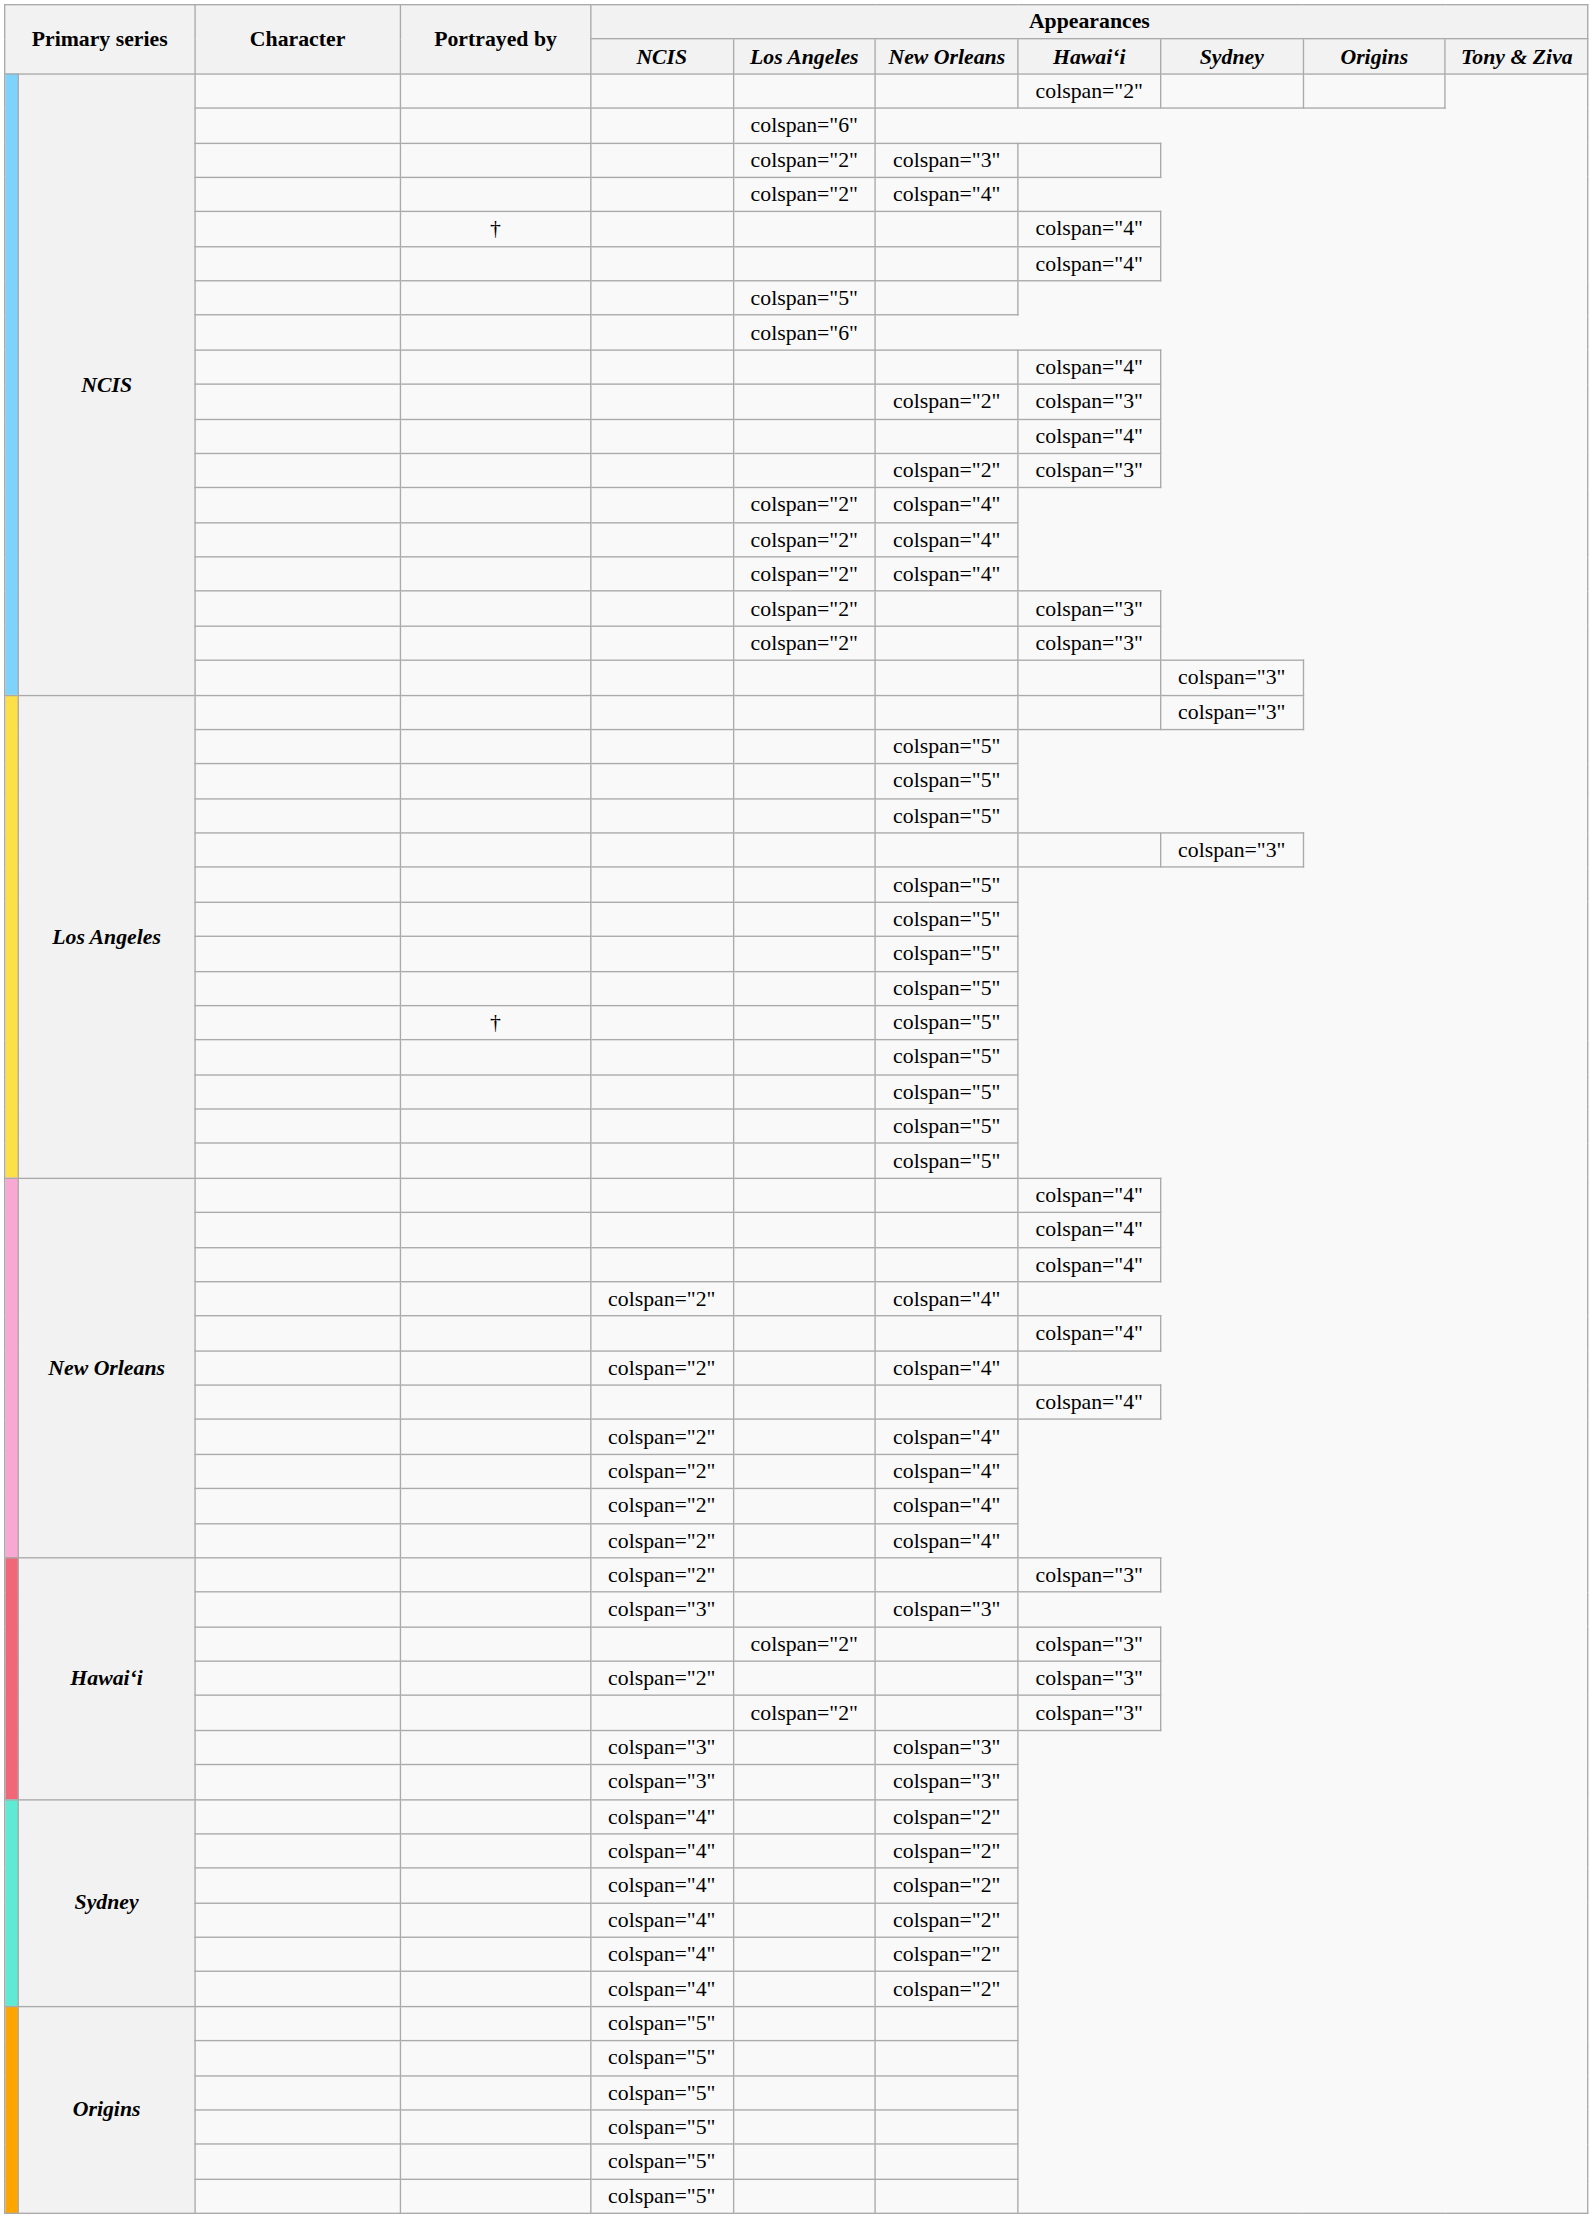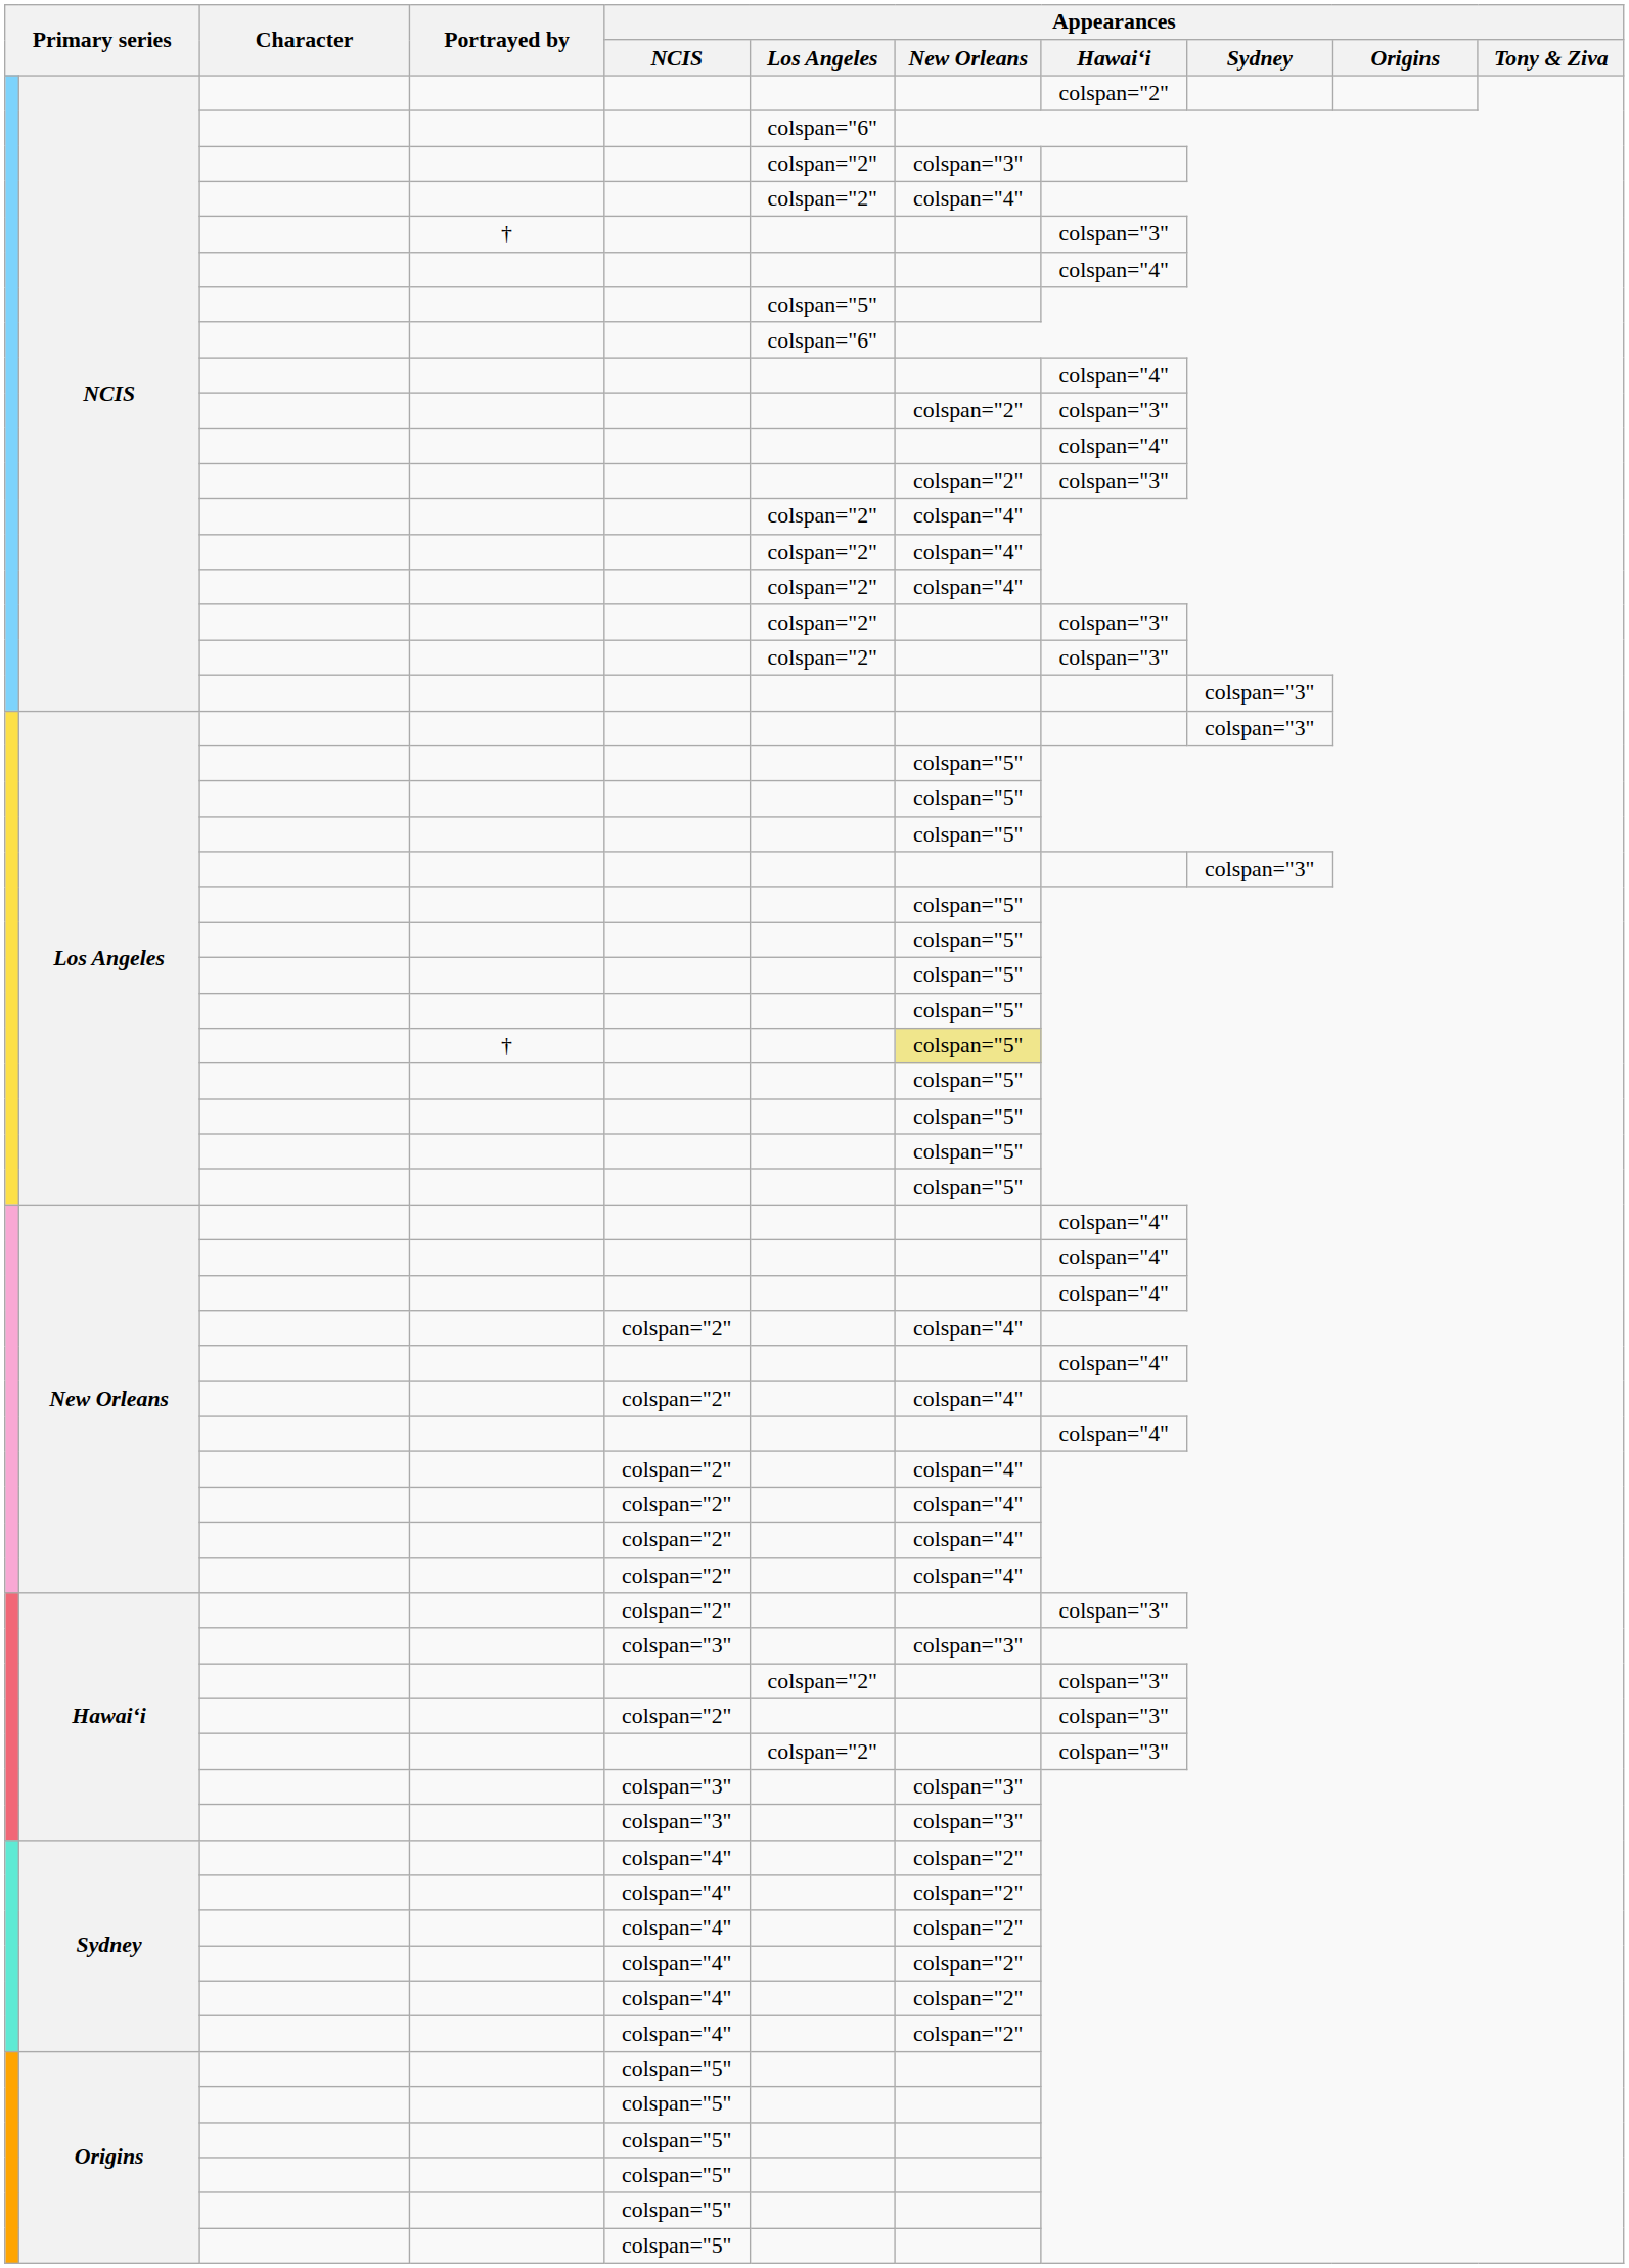NCIS / † | Appearances / Hawaiʻi: colspan="4" -> colspan="3"
Los Angeles / † | Appearances / New Orleans: no background -> khaki background
